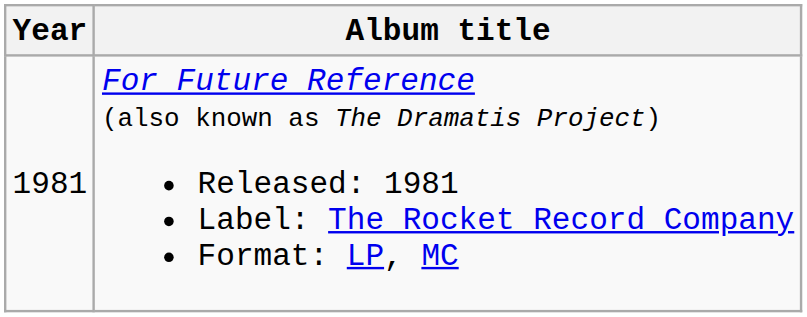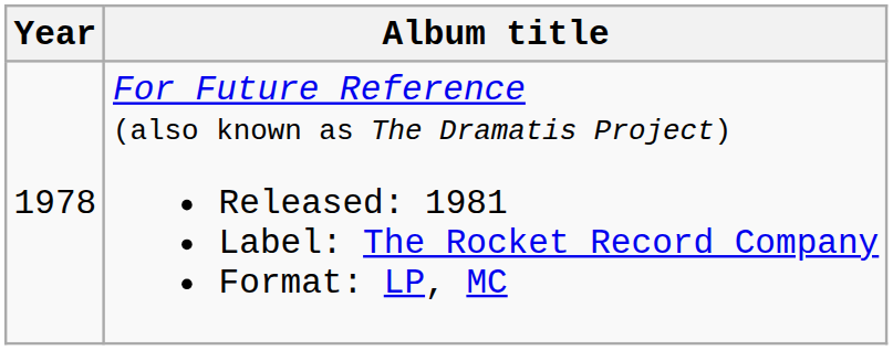row 2 | Year: 1981 -> 1978
